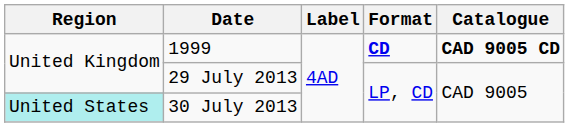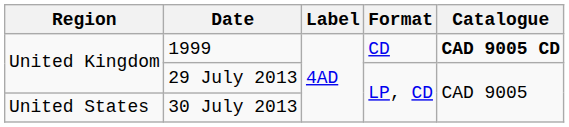1999 | Format: bold -> normal
30 July 2013 | Region: paleturquoise background -> no background
